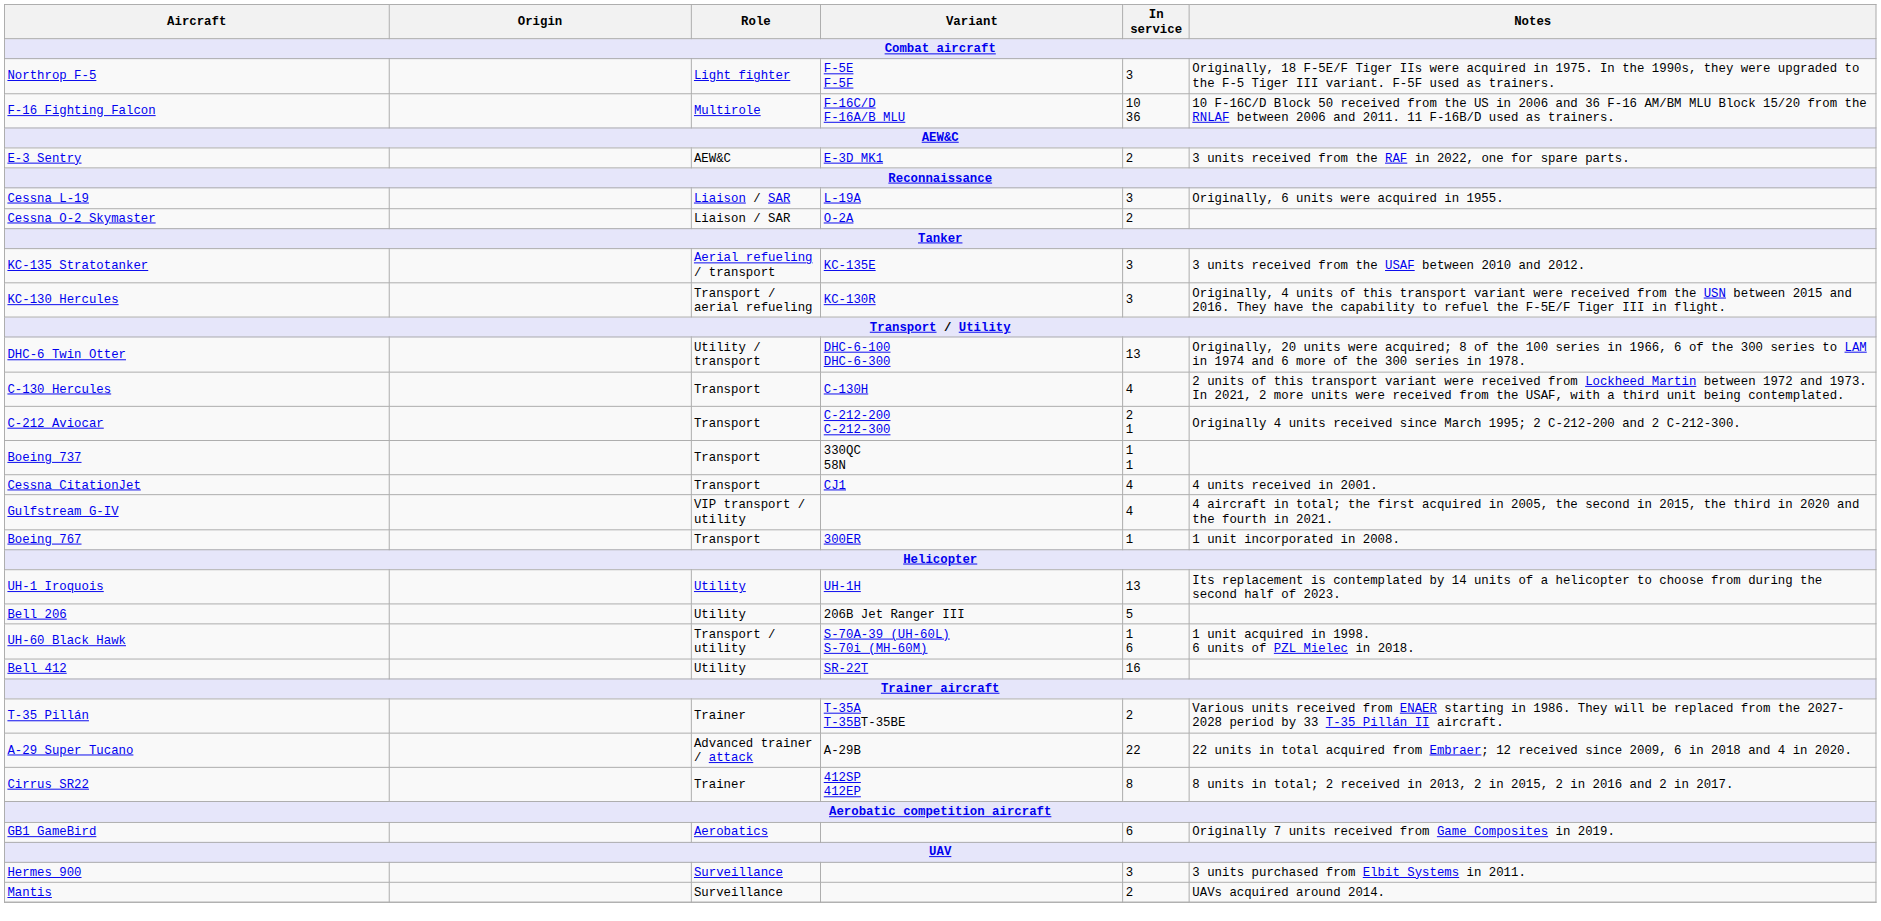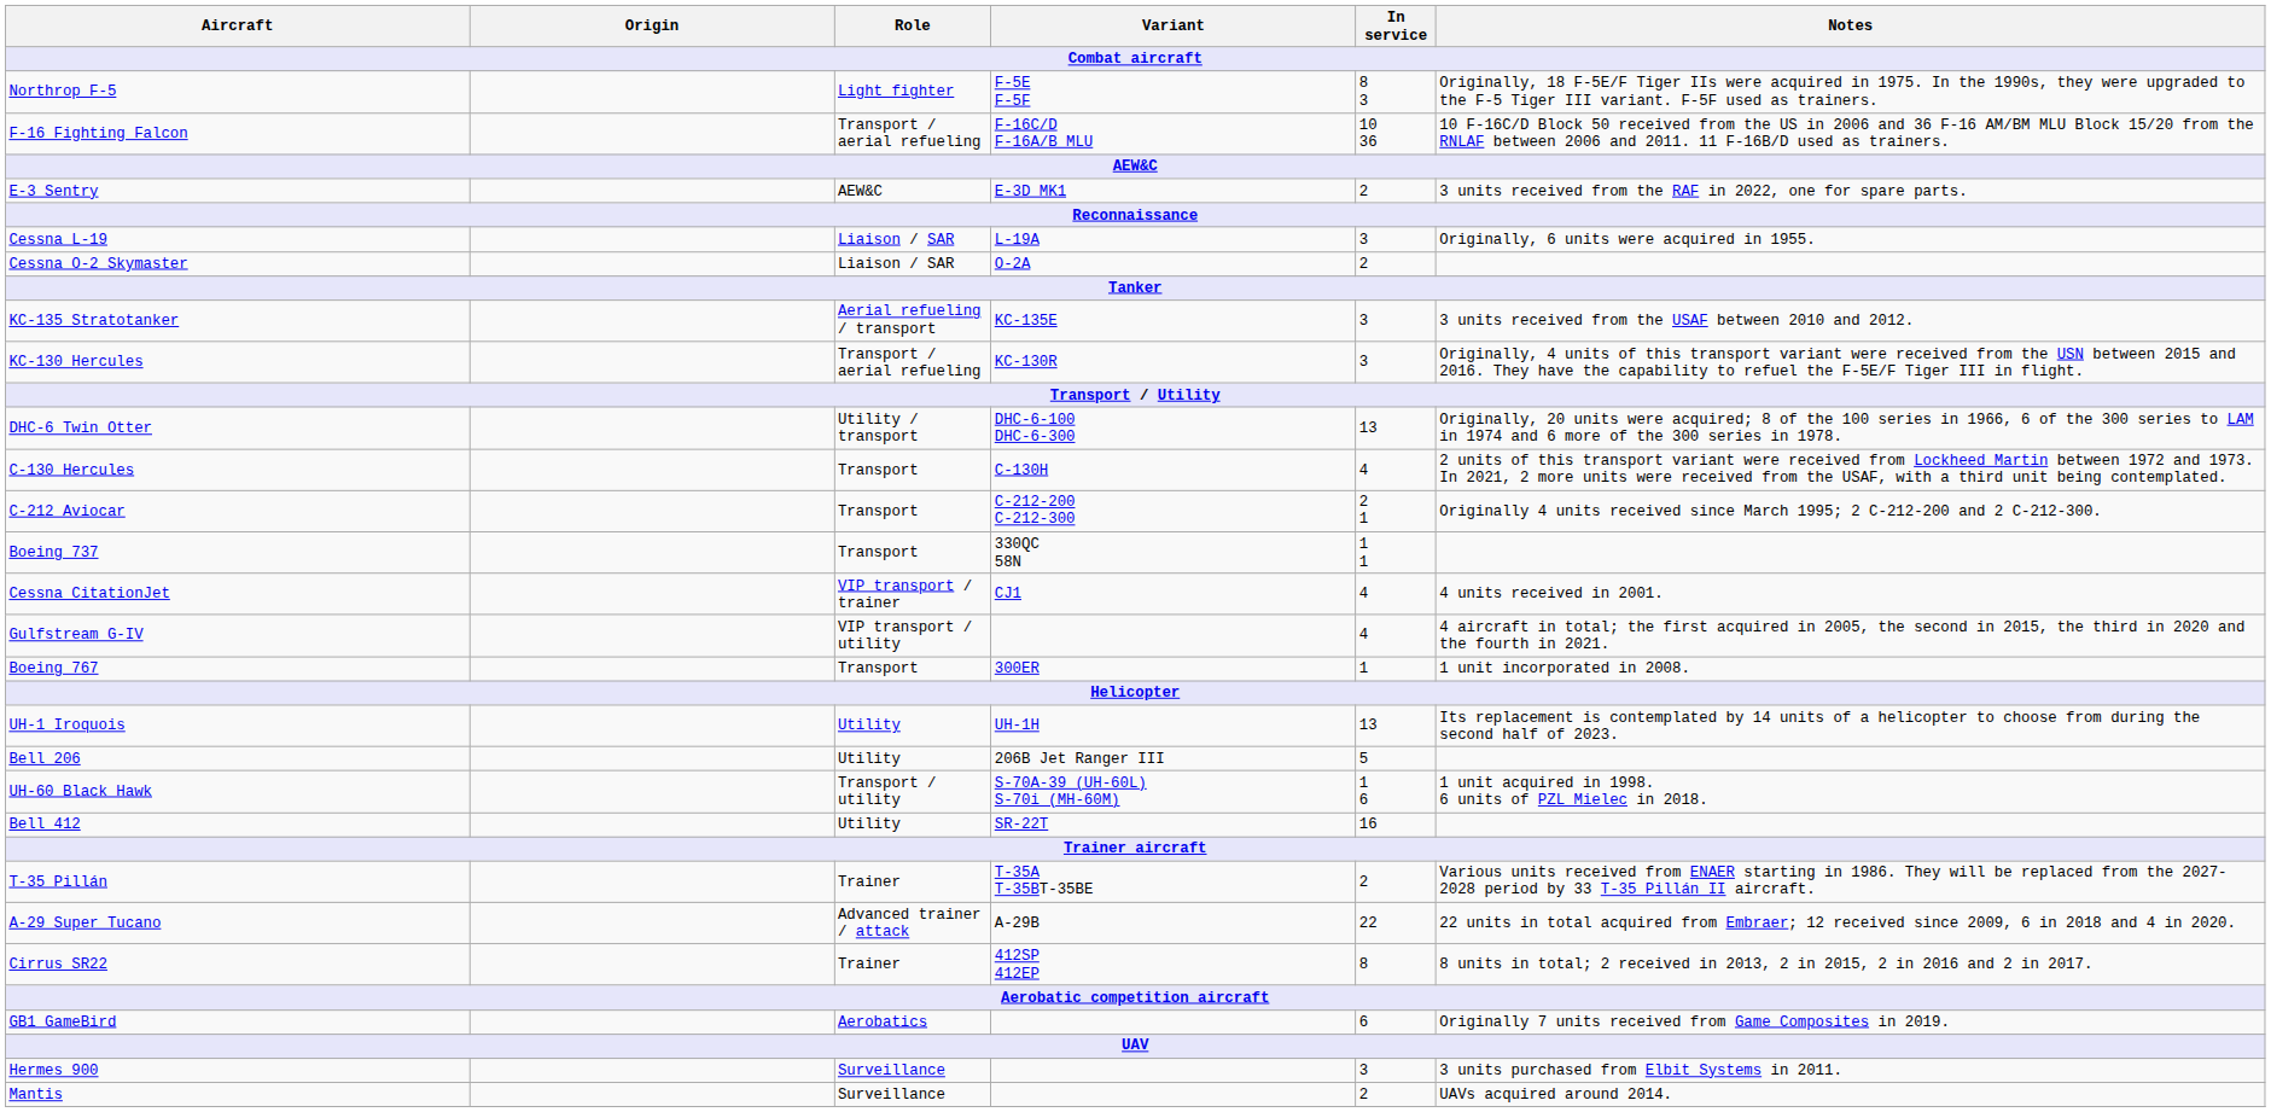Northrop F-5 | In service: 3 -> 8 3
F-16 Fighting Falcon | Role: Multirole -> Transport / aerial refueling
Cessna CitationJet | Role: Transport -> VIP transport / trainer
